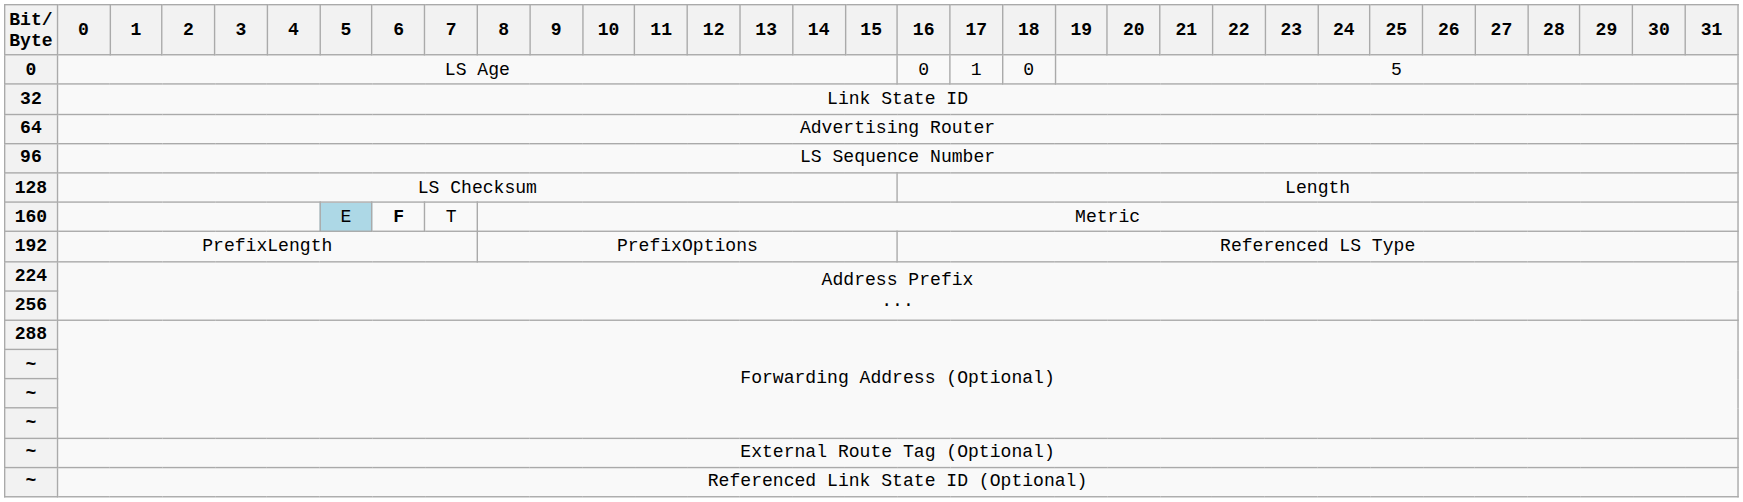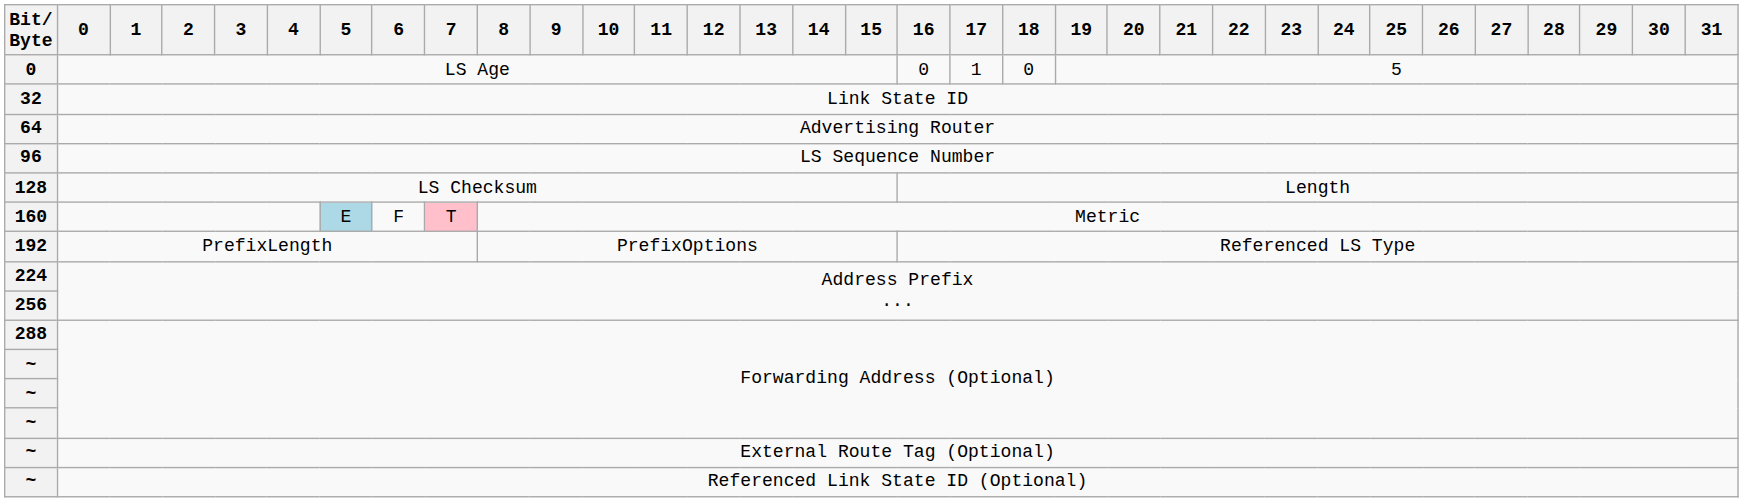160 | 6: bold -> normal
160 | 7: no background -> pink background
